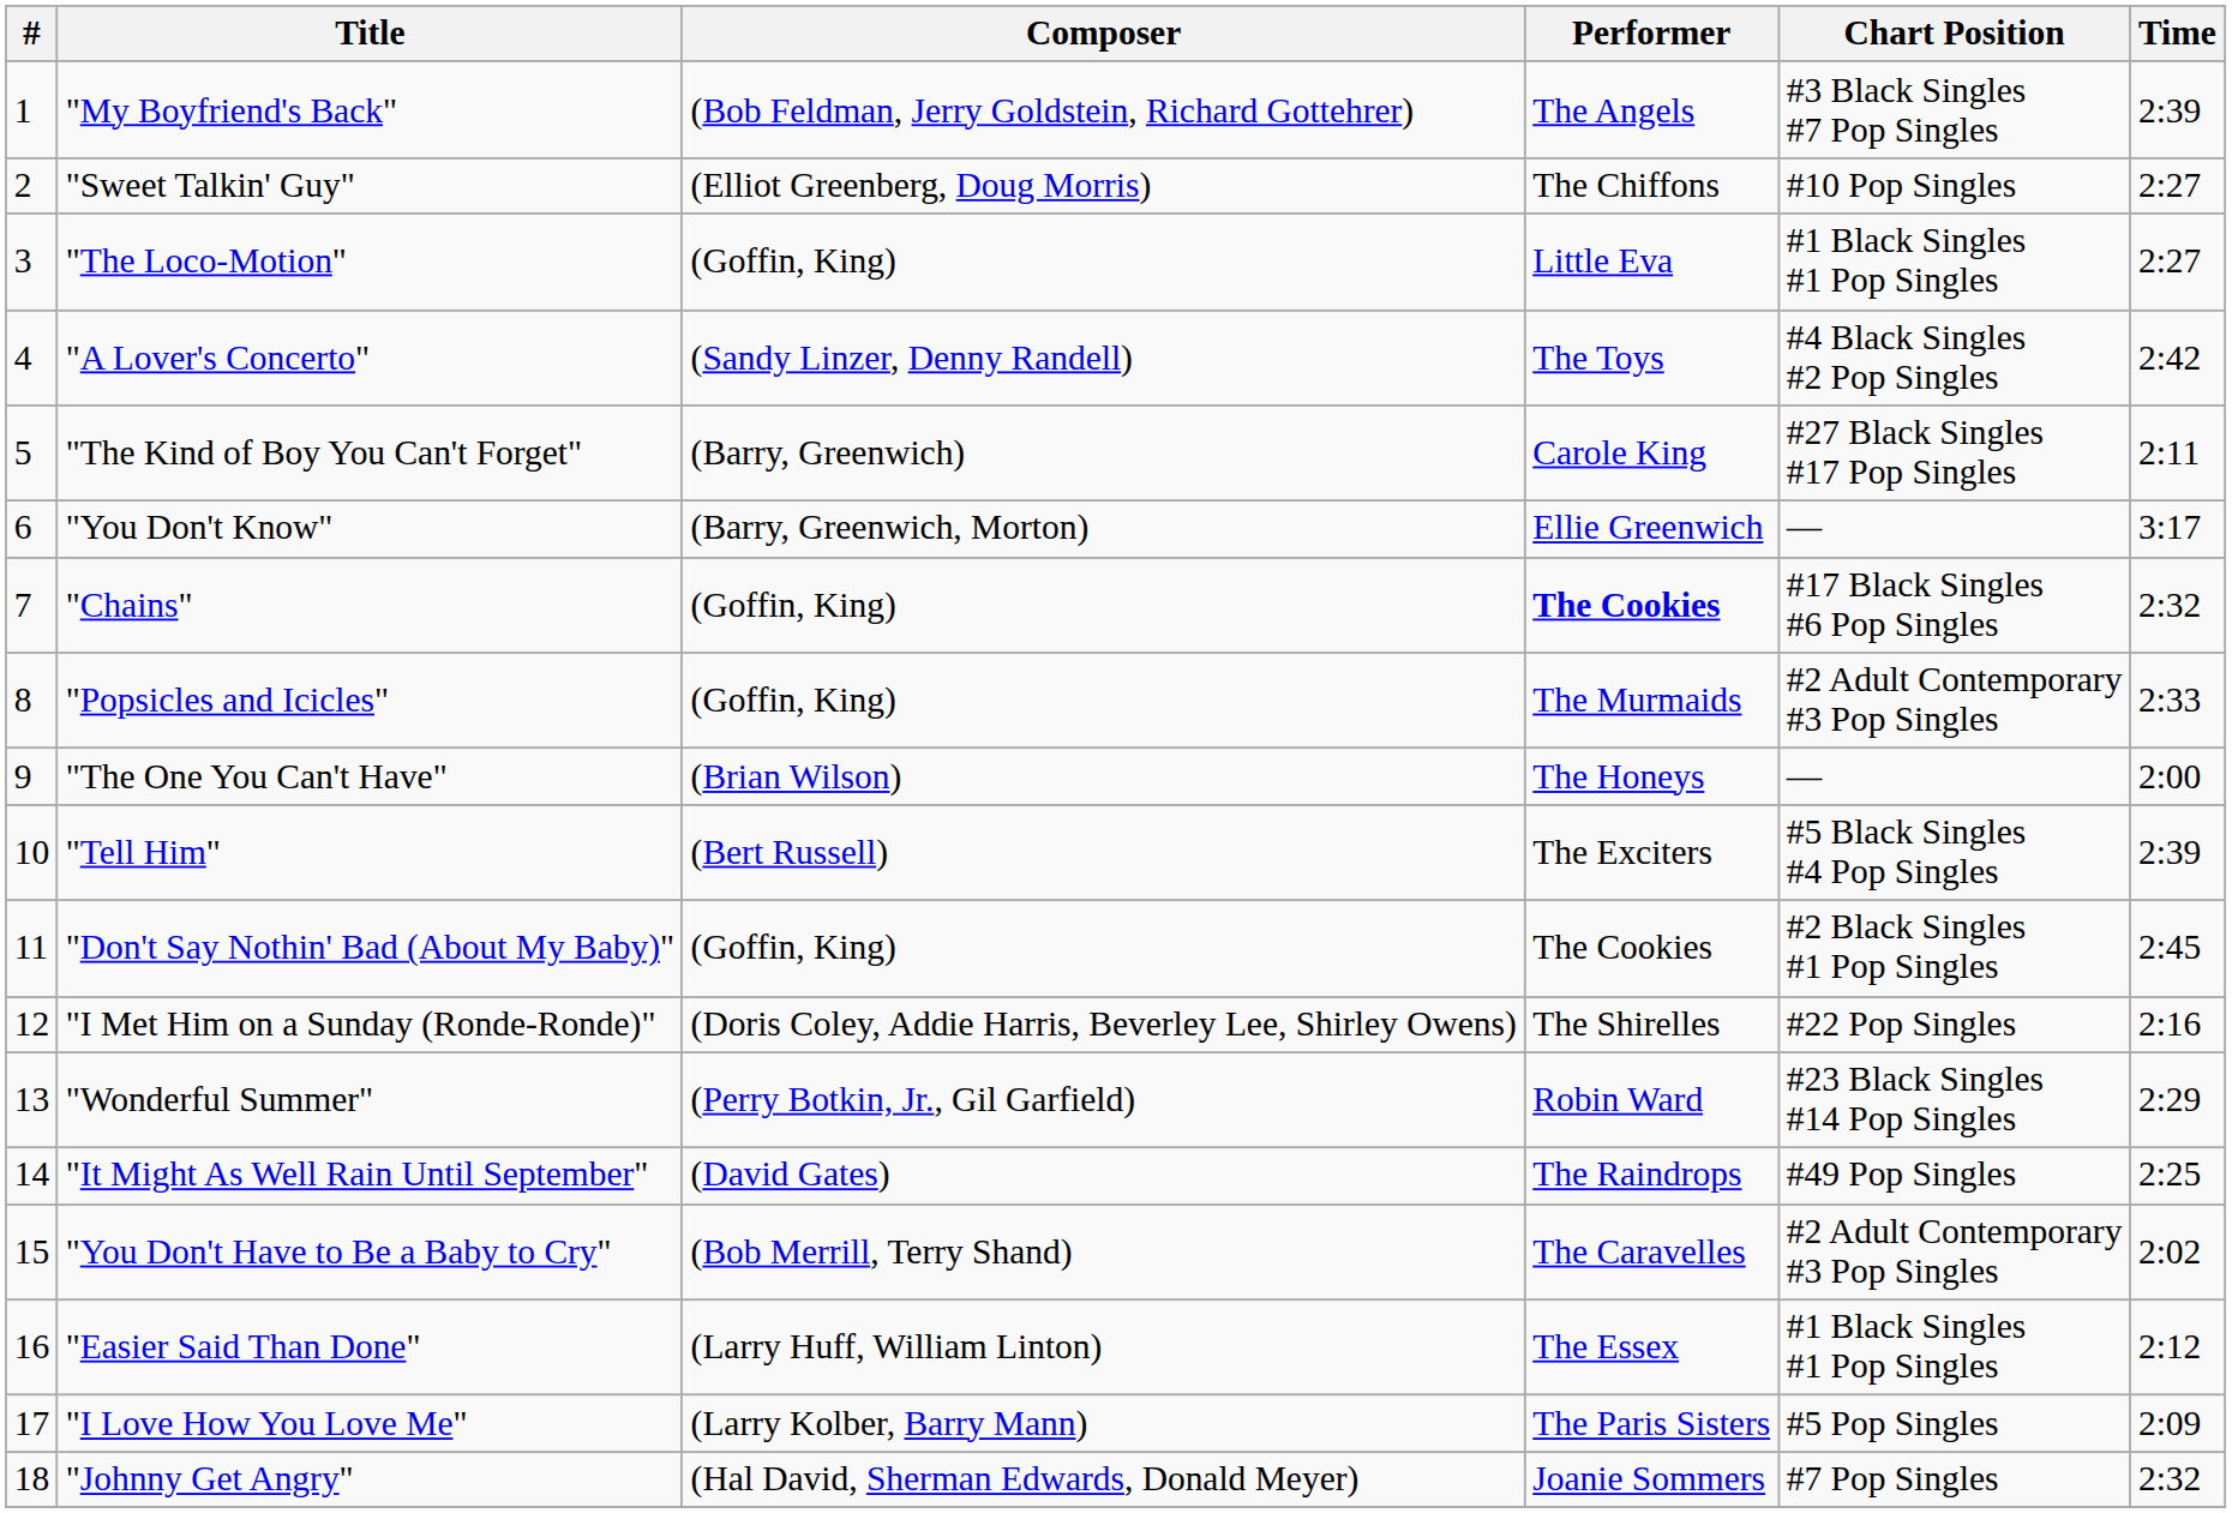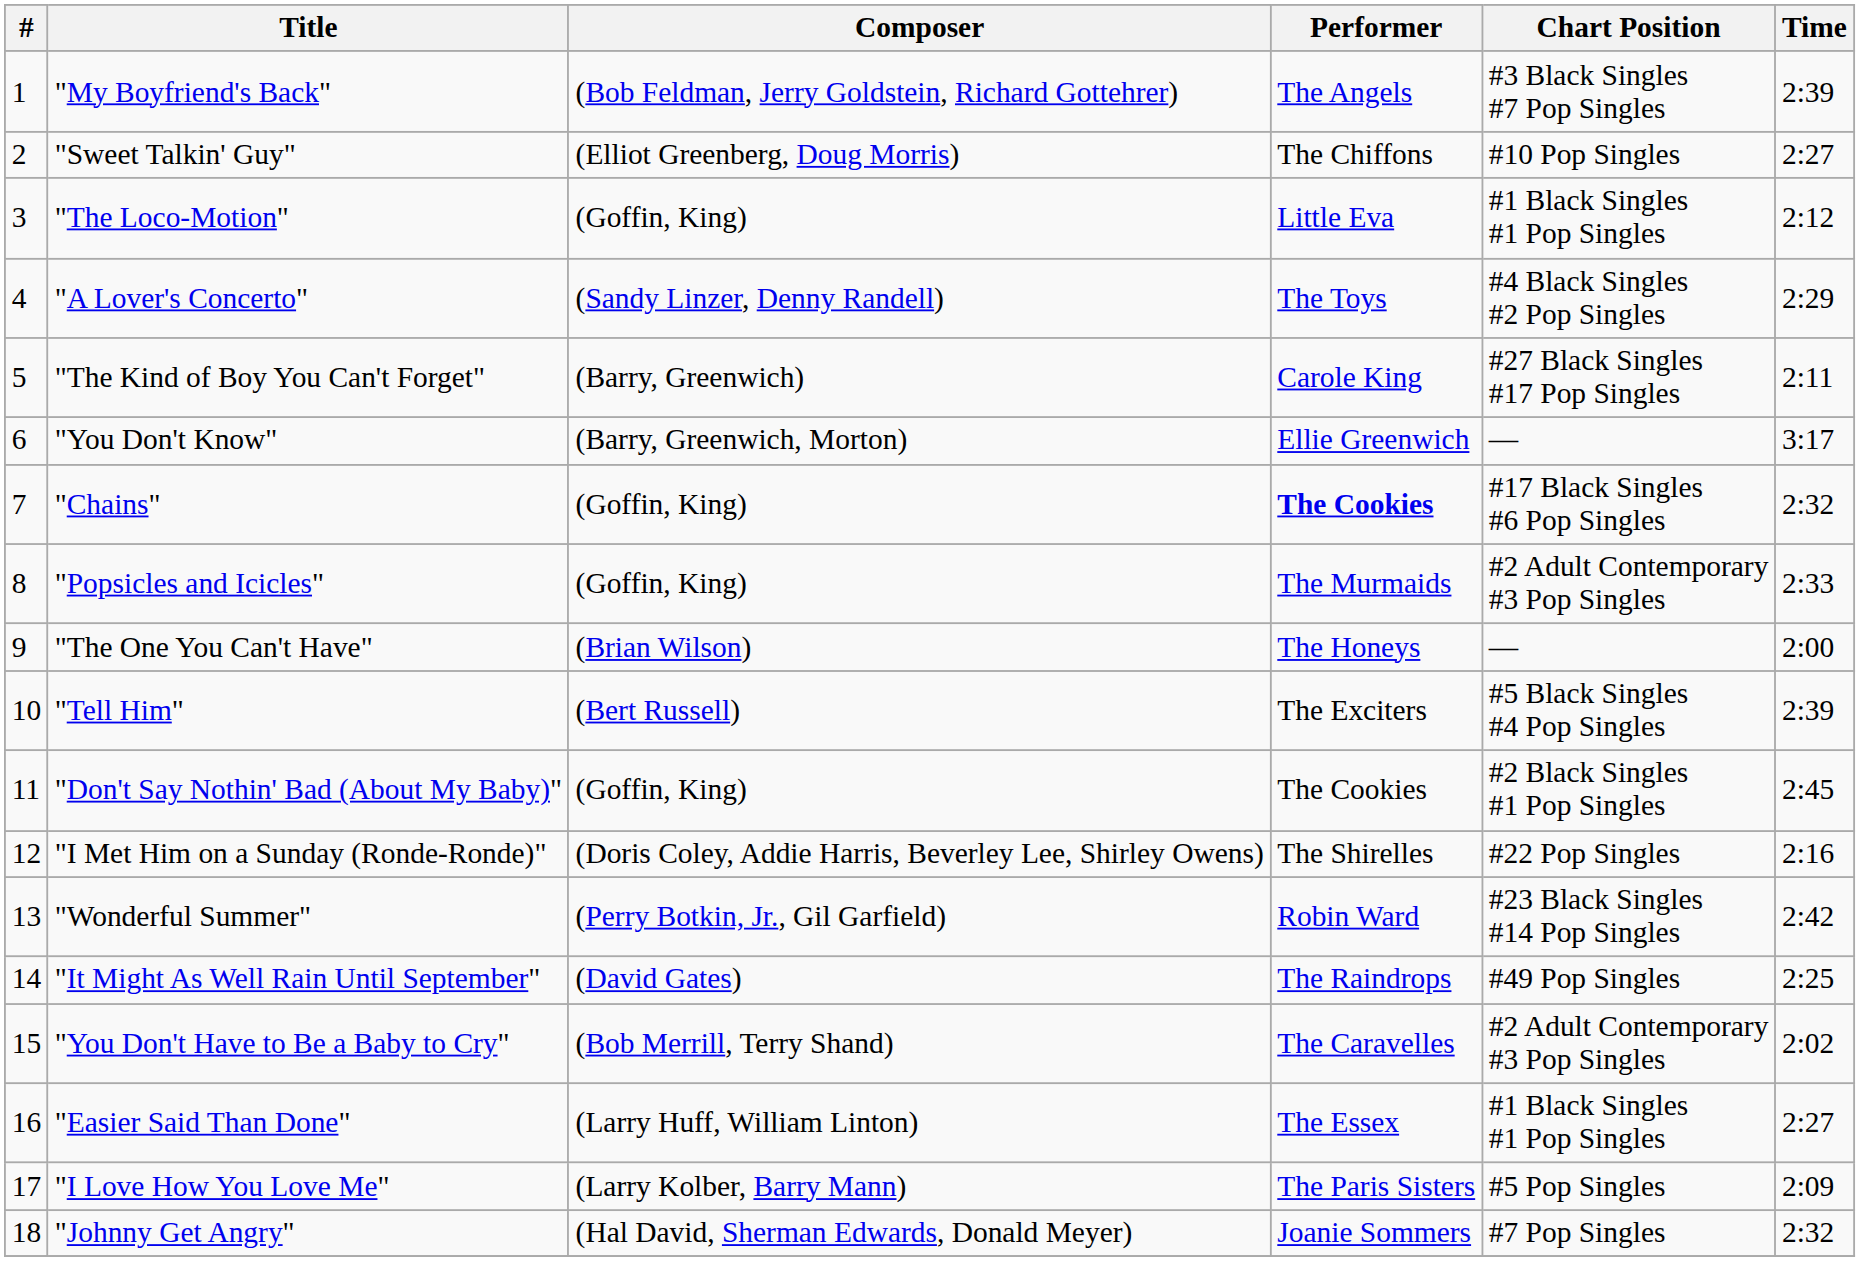"The Loco-Motion" | Time: 2:27 -> 2:12
"A Lover's Concerto" | Time: 2:42 -> 2:29
"Wonderful Summer" | Time: 2:29 -> 2:42
"Easier Said Than Done" | Time: 2:12 -> 2:27
